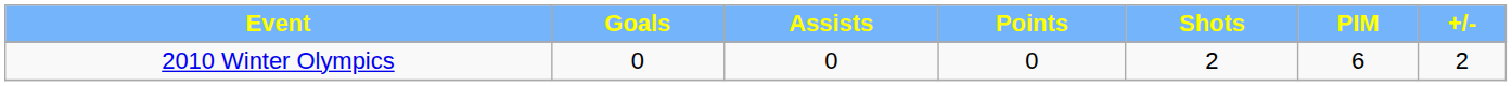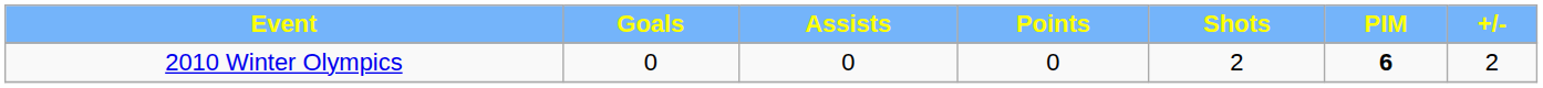2010 Winter Olympics | PIM: normal -> bold
